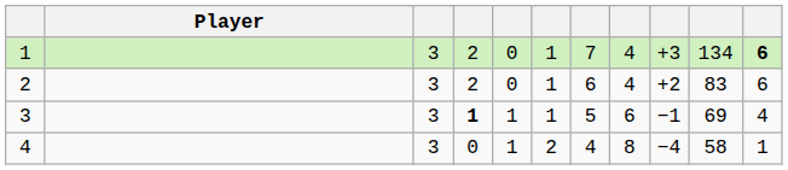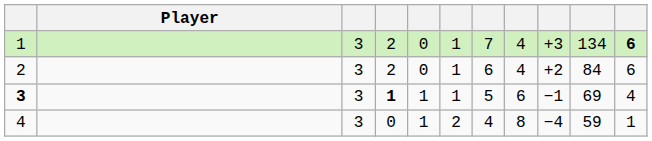row 3 | column 10: 83 -> 84
row 4 | column 1: normal -> bold
row 5 | column 10: 58 -> 59
